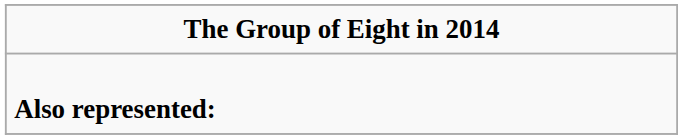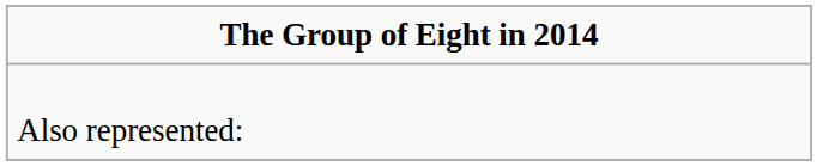row 2 | column 1: bold -> normal
